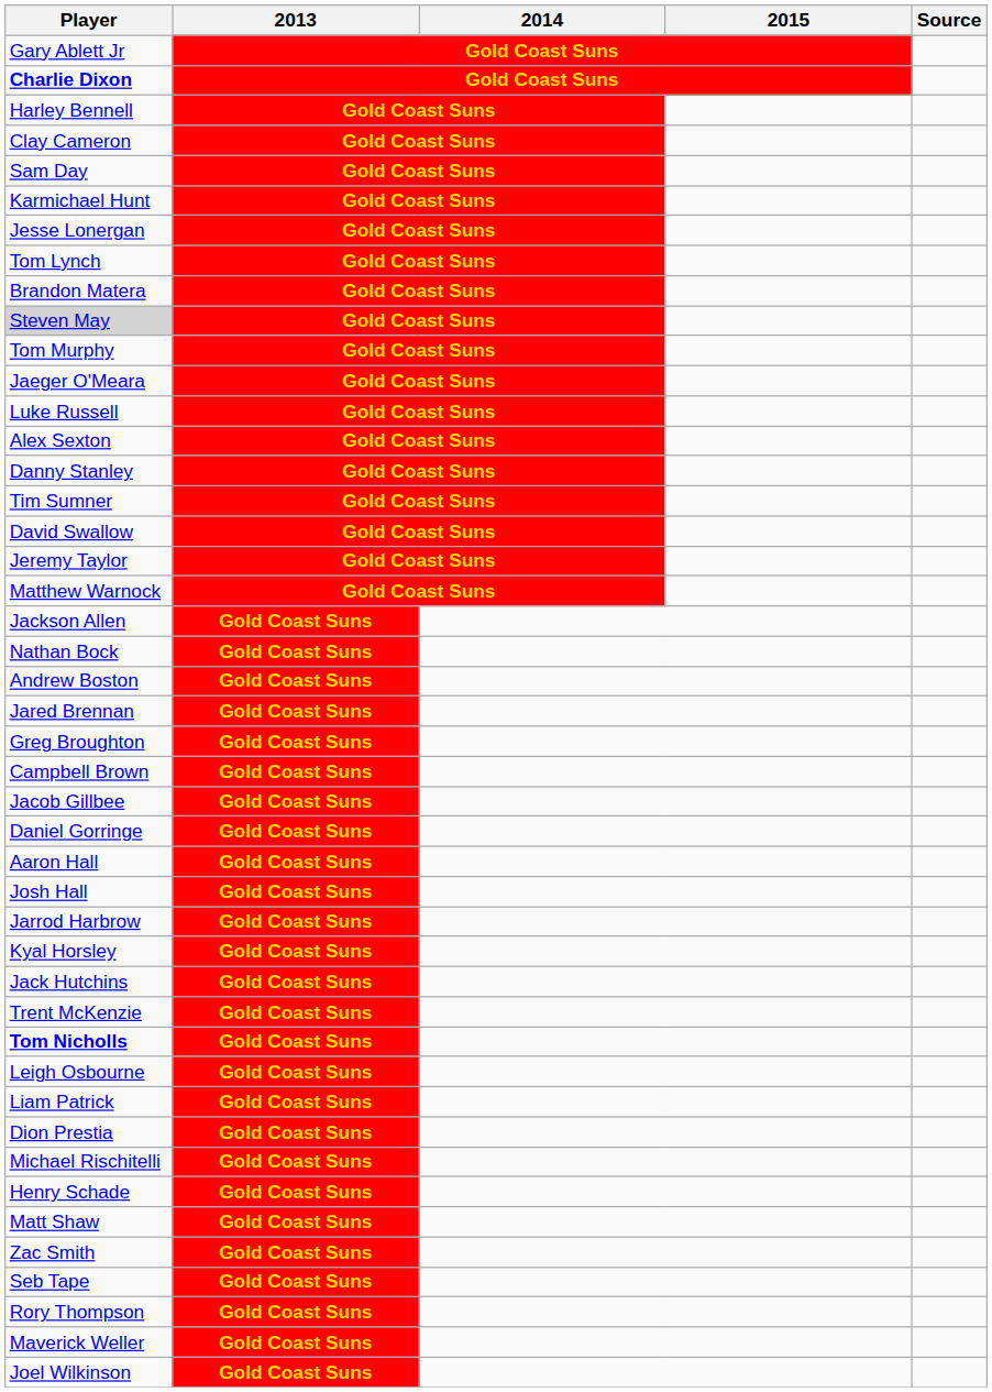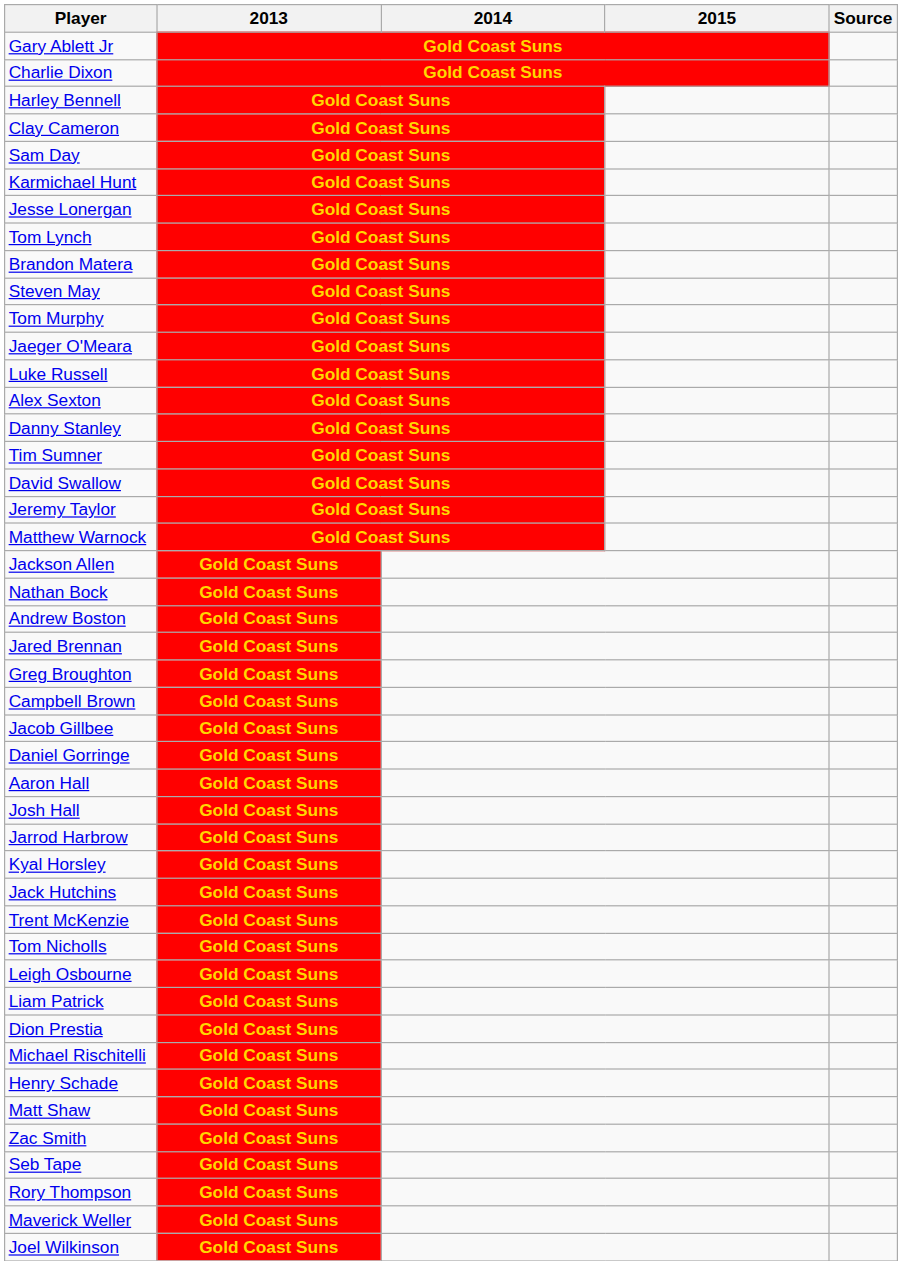Charlie Dixon | Player: bold -> normal
Steven May | Player: lightgrey background -> no background
Tom Nicholls | Player: bold -> normal
